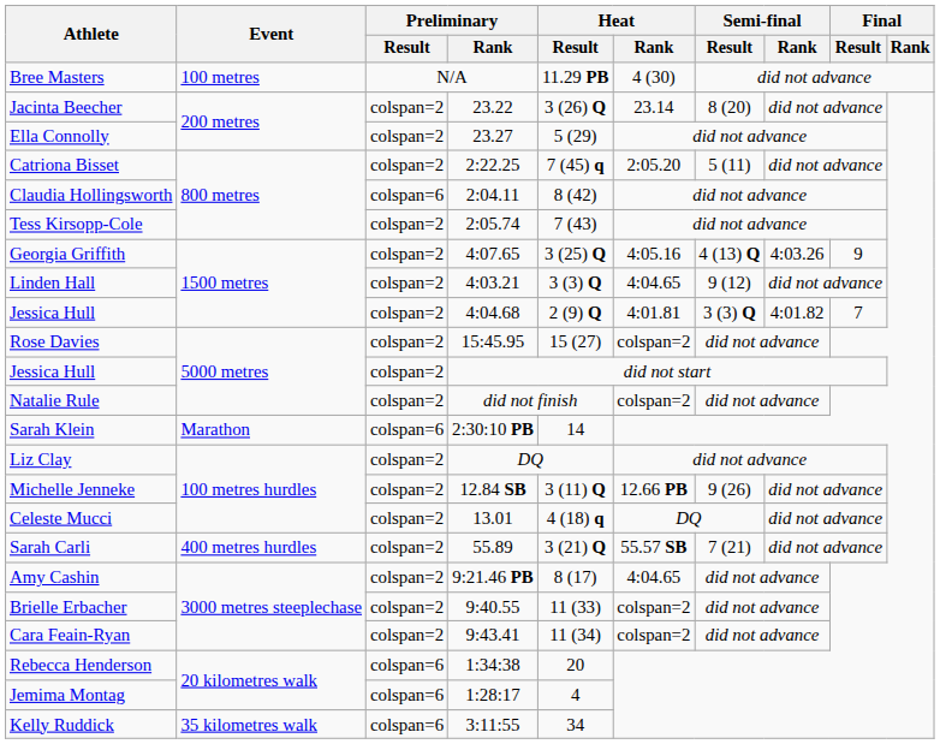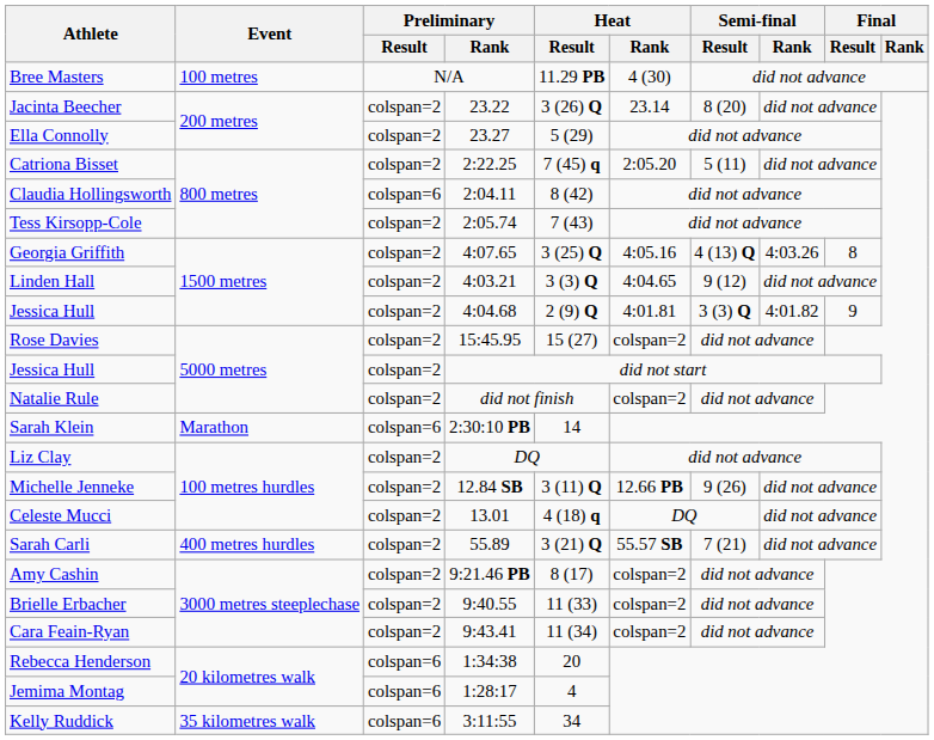Georgia Griffith | Final / Result: 9 -> 8
Jessica Hull / 4:04.68 | Final / Result: 7 -> 9
Amy Cashin | Heat / Rank: 4:04.65 -> colspan=2
